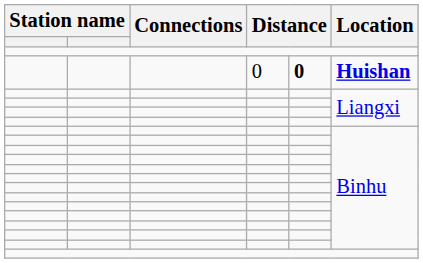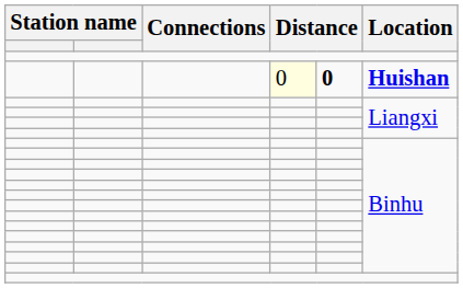row 4 | column 4: no background -> lightyellow background
